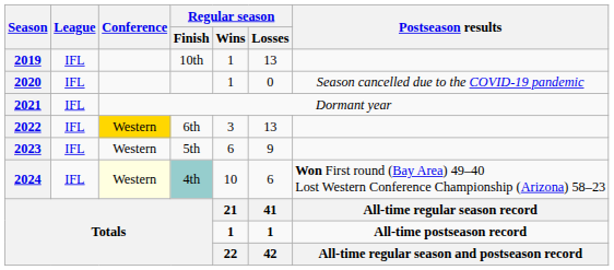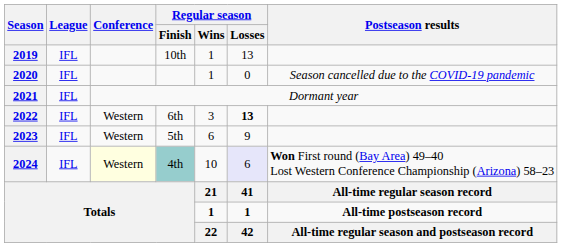2022 | Conference: gold background -> no background
2022 | Regular season / Losses: normal -> bold
2024 | Regular season / Losses: no background -> lavender background
